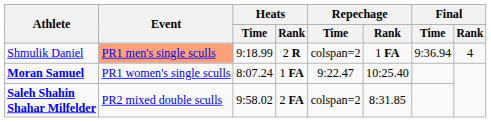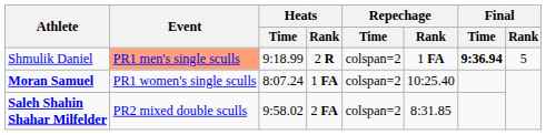Shmulik Daniel | Final / Time: normal -> bold
Shmulik Daniel | Final / Rank: 4 -> 5
Moran Samuel | Repechage / Time: 9:22.47 -> colspan=2
